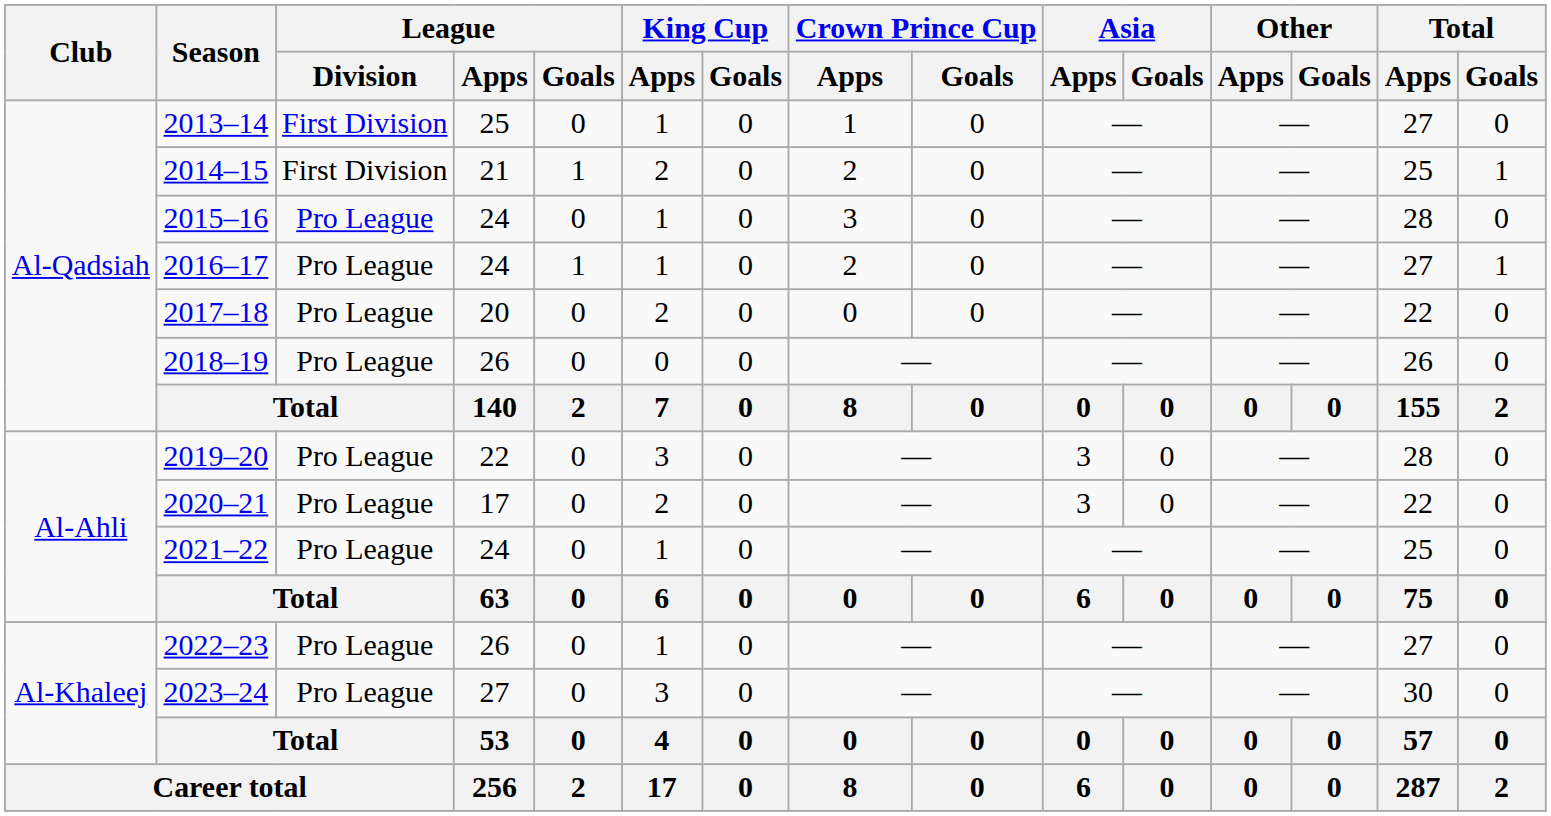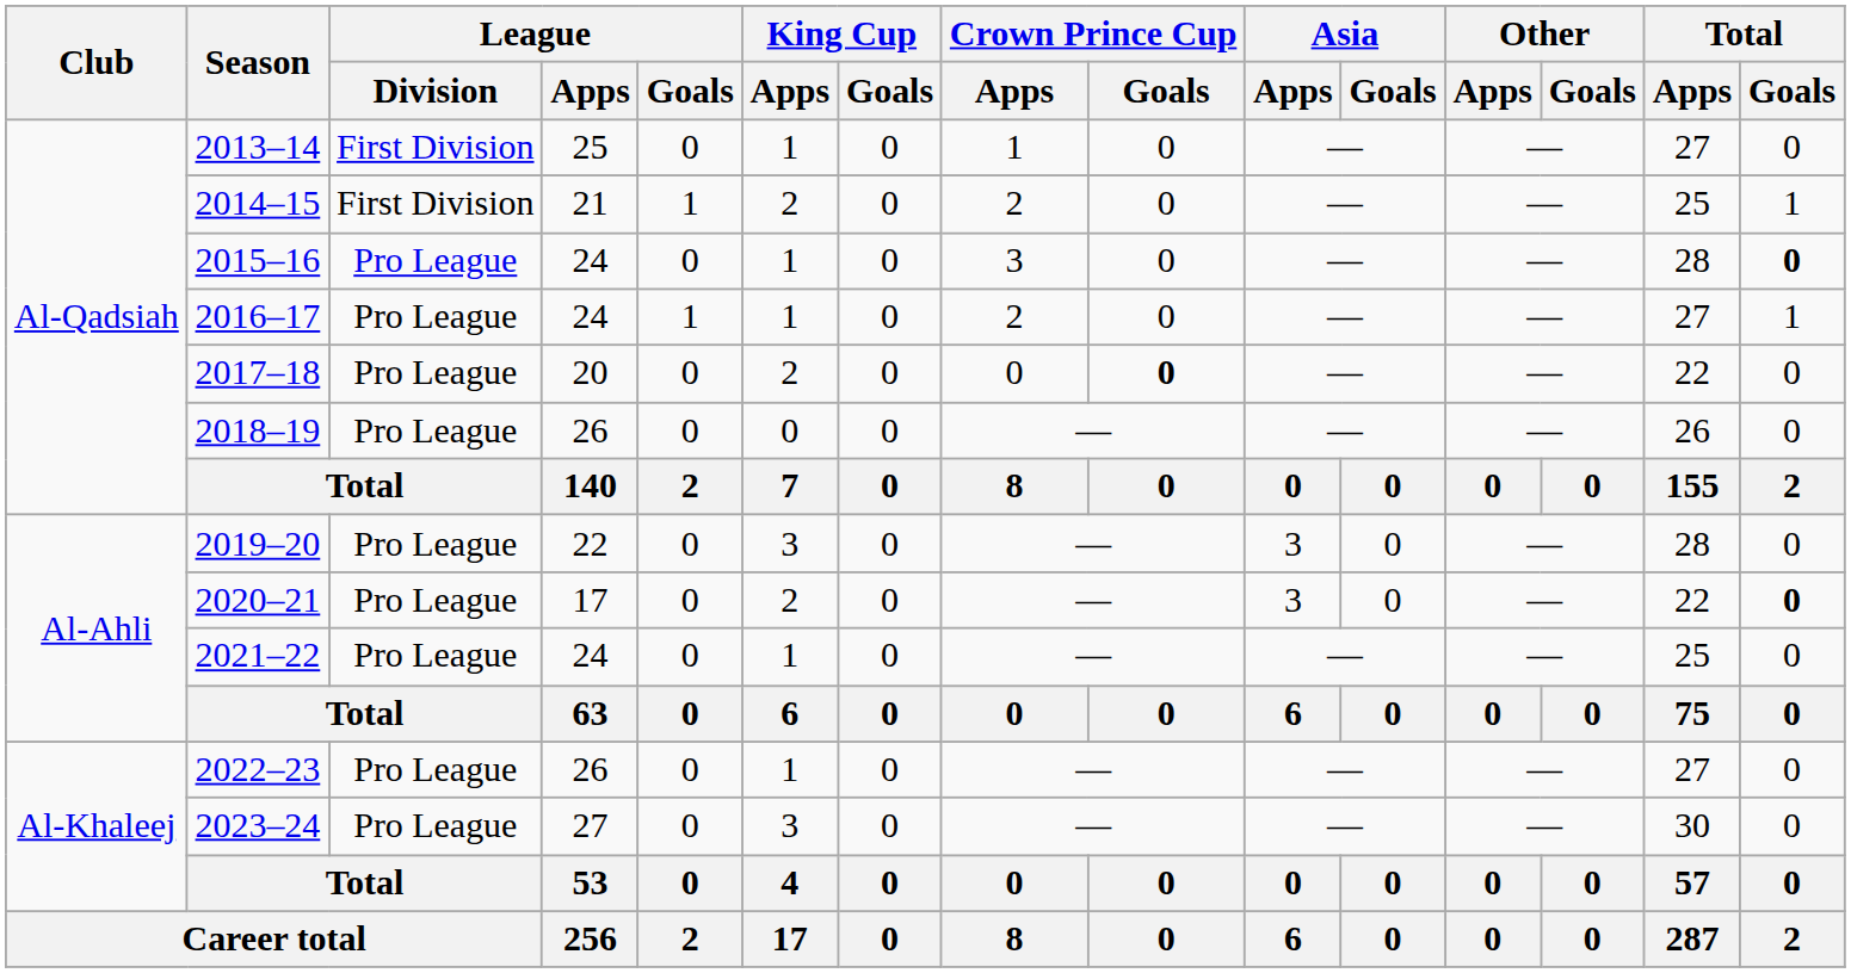2015–16 | Total / Goals: normal -> bold
2017–18 | Crown Prince Cup / Goals: normal -> bold
2020–21 | Total / Goals: normal -> bold
